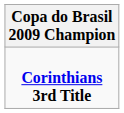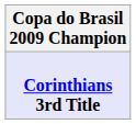row 2 | column 1: no background -> lavender background
